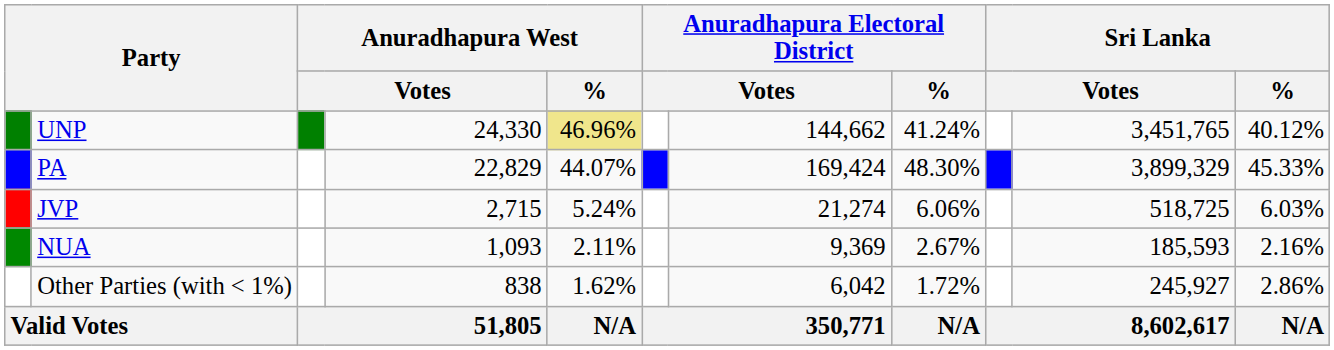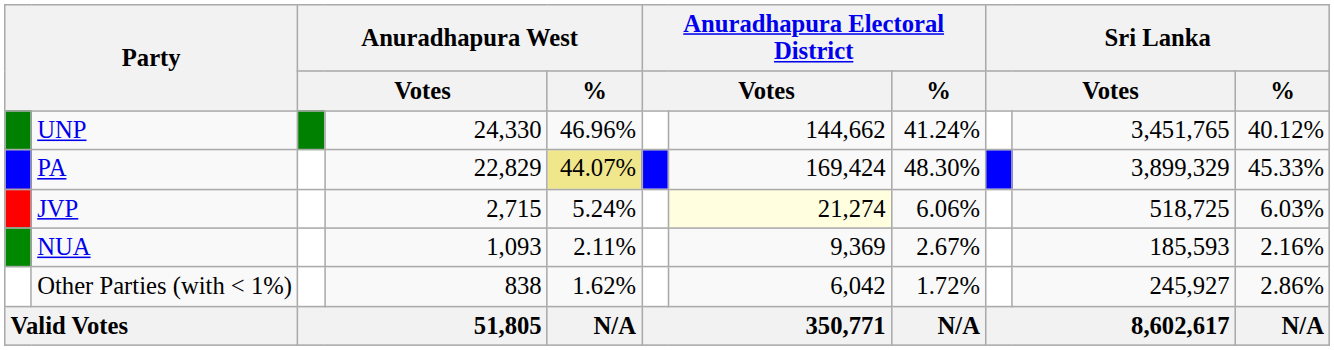UNP | Anuradhapura West / %: khaki background -> no background
PA | Anuradhapura West / %: no background -> khaki background
JVP | column 7: no background -> lightyellow background
